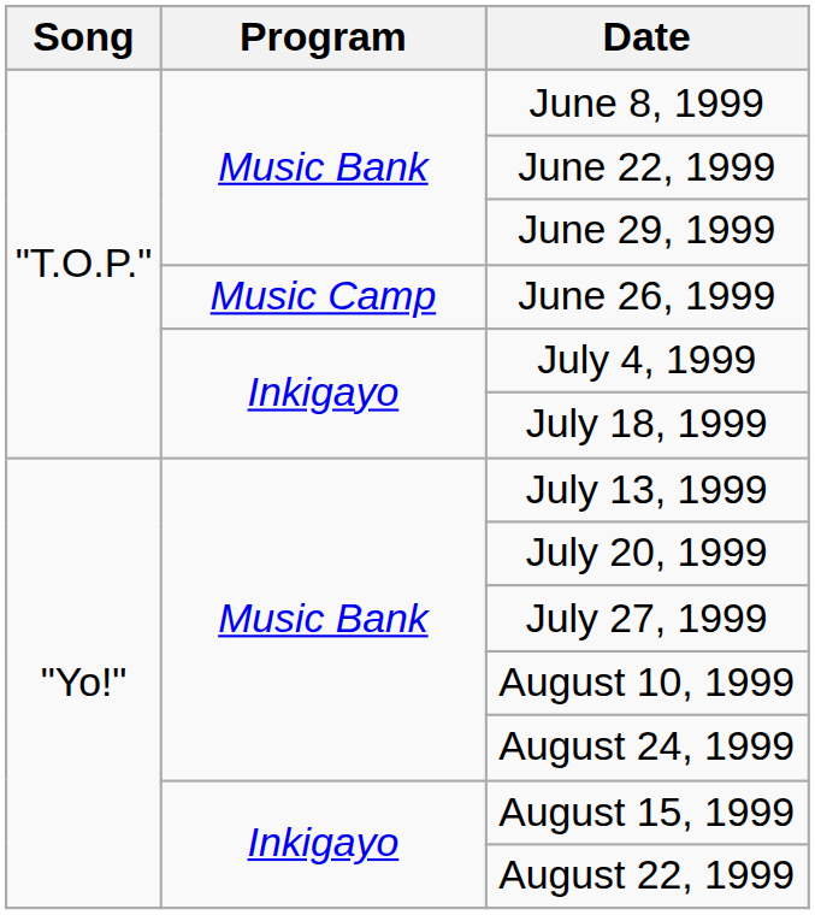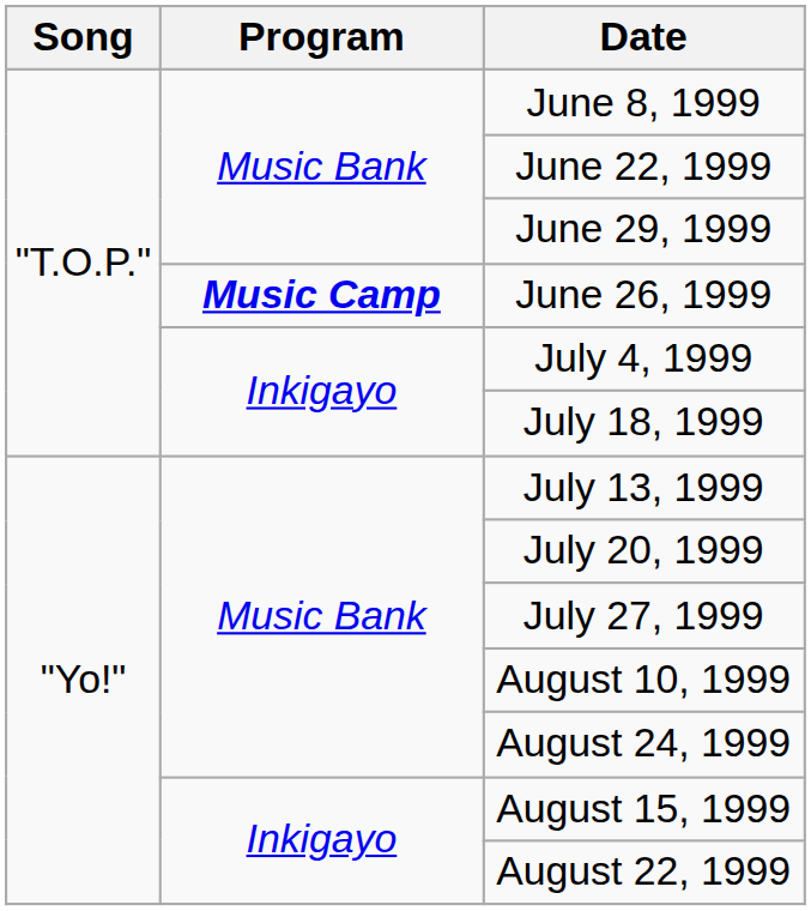June 26, 1999 | Program: normal -> bold
